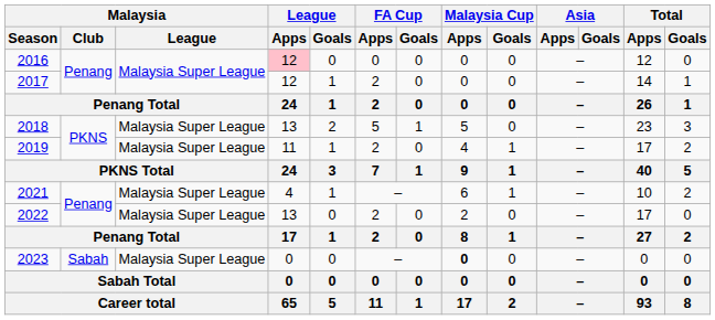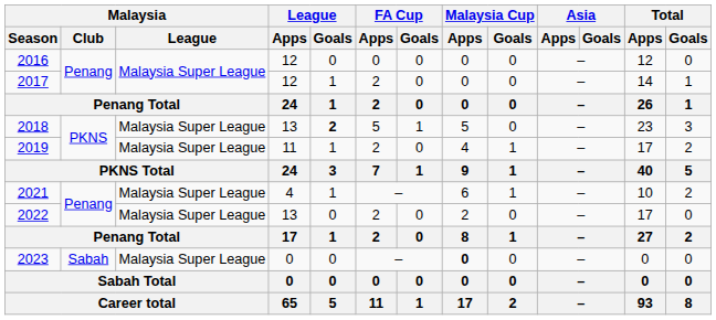2016 | League / Apps: pink background -> no background
2018 | League / Goals: normal -> bold
